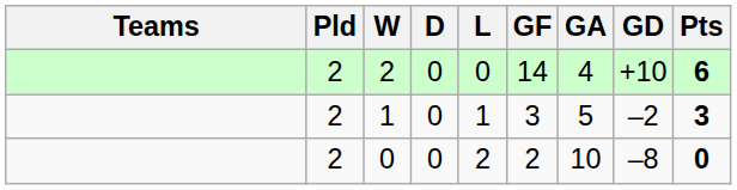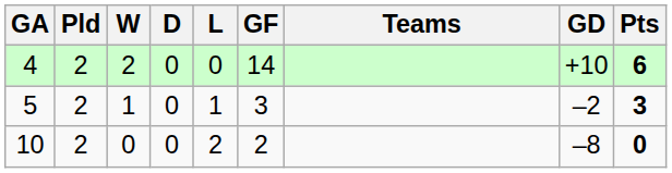columns swapped: Teams <-> GA
